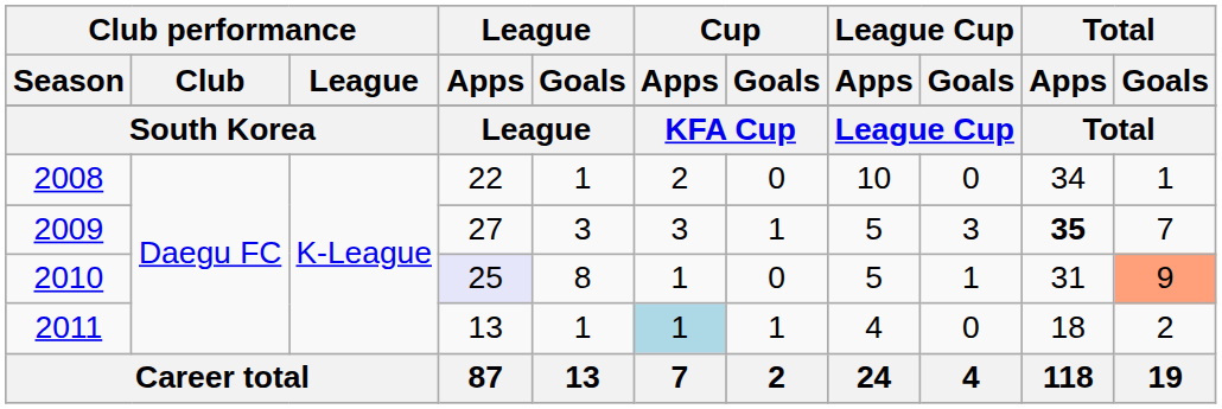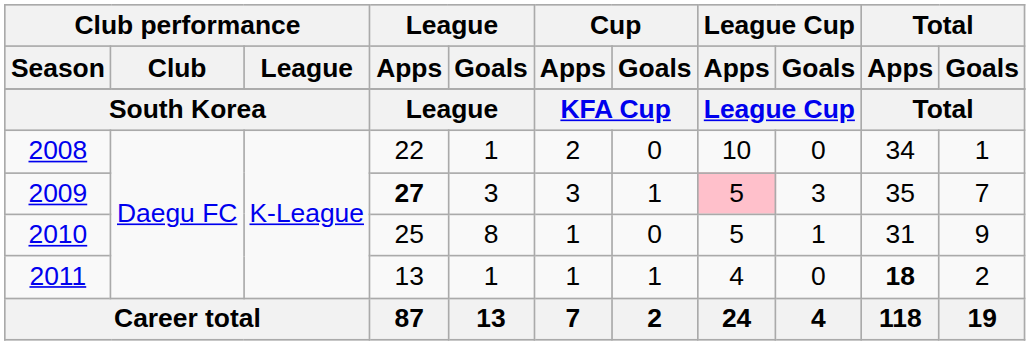2009 | League / Apps: normal -> bold
2009 | League Cup / Apps: no background -> pink background
2009 | Total / Apps: bold -> normal
2010 | League / Apps: lavender background -> no background
2010 | Total / Goals: lightsalmon background -> no background
2011 | Cup / Apps: lightblue background -> no background
2011 | Total / Apps: normal -> bold
